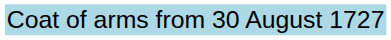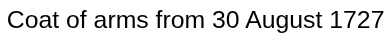row 1 | column 1: lightblue background -> no background
